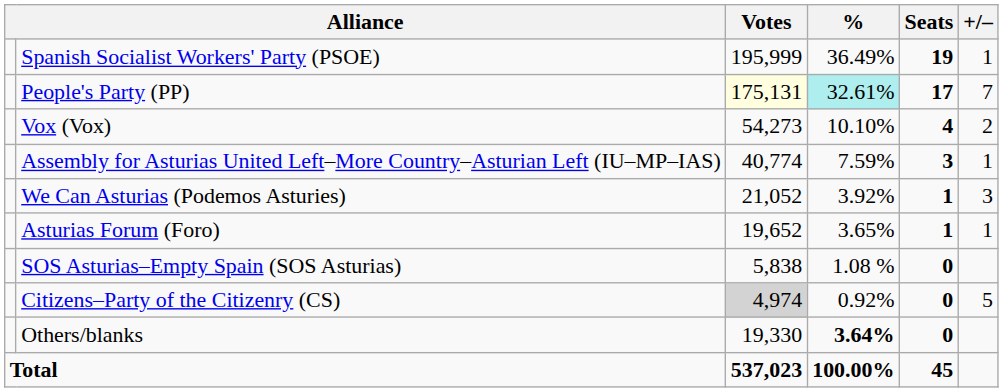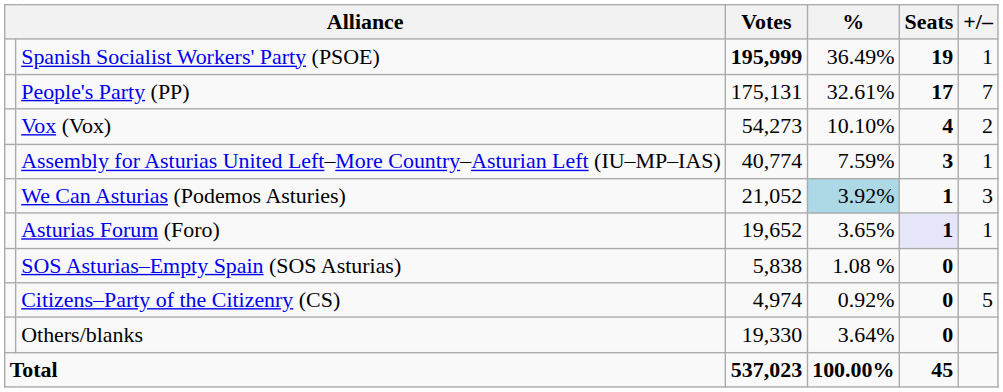Spanish Socialist Workers' Party (PSOE) | Votes: normal -> bold
People's Party (PP) | Votes: lightyellow background -> no background
People's Party (PP) | %: paleturquoise background -> no background
We Can Asturias (Podemos Asturies) | %: no background -> lightblue background
Asturias Forum (Foro) | Seats: no background -> lavender background
Citizens–Party of the Citizenry (CS) | Votes: lightgrey background -> no background
Others/blanks | %: bold -> normal
